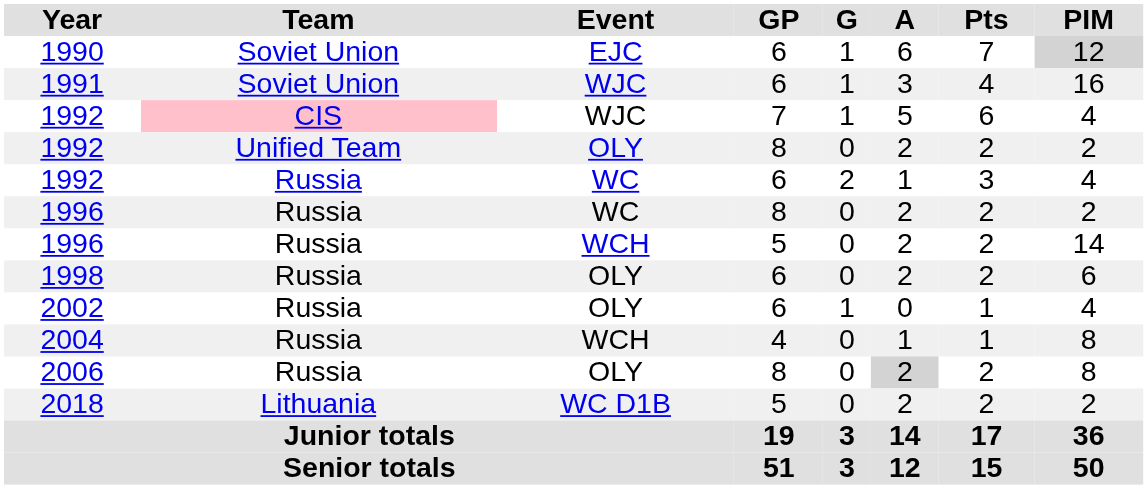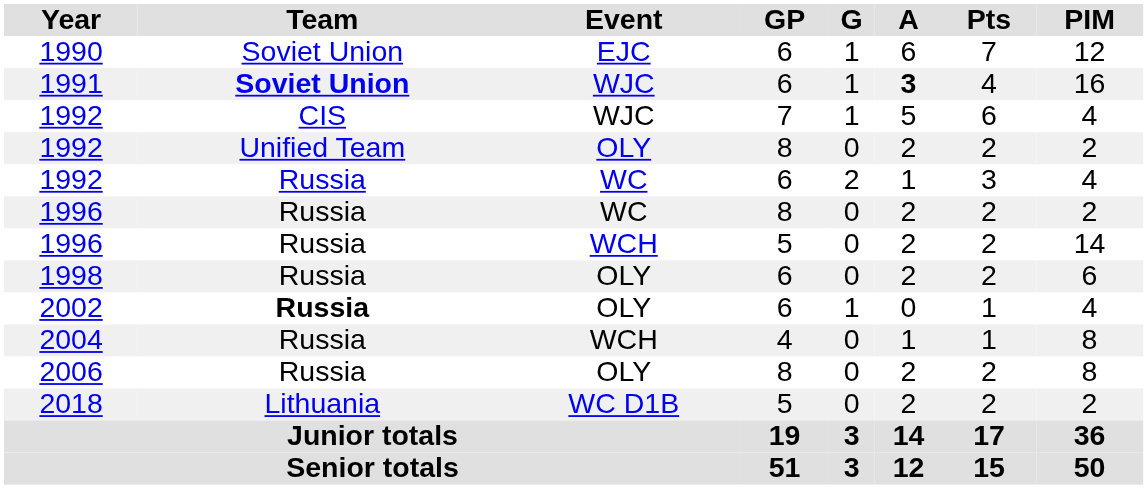1990 | PIM: lightgrey background -> no background
1991 | Team: normal -> bold
1991 | A: normal -> bold
1992 / WJC | Team: pink background -> no background
2002 | Team: normal -> bold
2006 | A: lightgrey background -> no background
